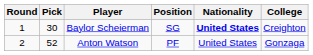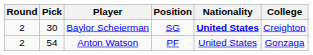Baylor Scheierman | Round: 1 -> 2
Anton Watson | Pick: 52 -> 54
